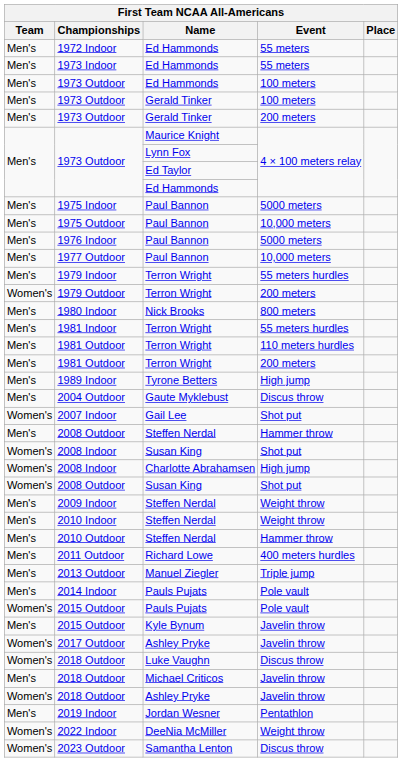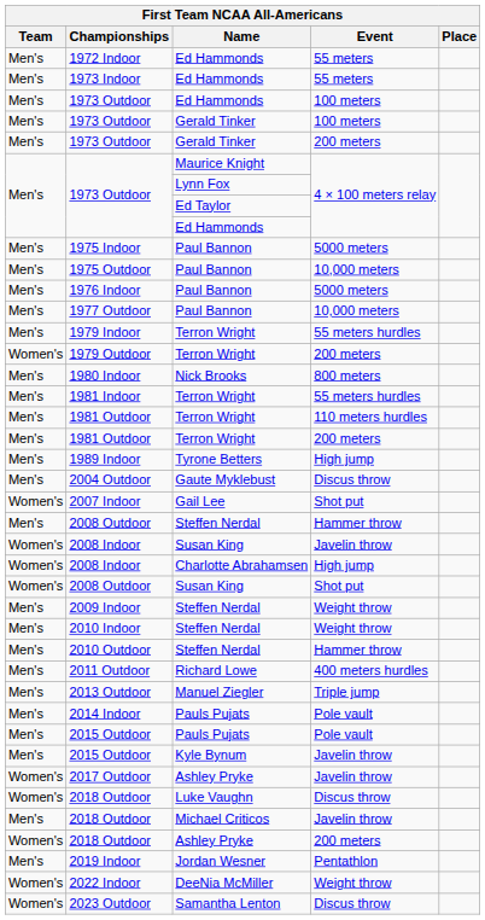2008 Indoor / Susan King | Event: Shot put -> Javelin throw
2015 Outdoor / Pauls Pujats | Team: Women's -> Men's
2018 Outdoor / Ashley Pryke | Event: Javelin throw -> 200 meters
